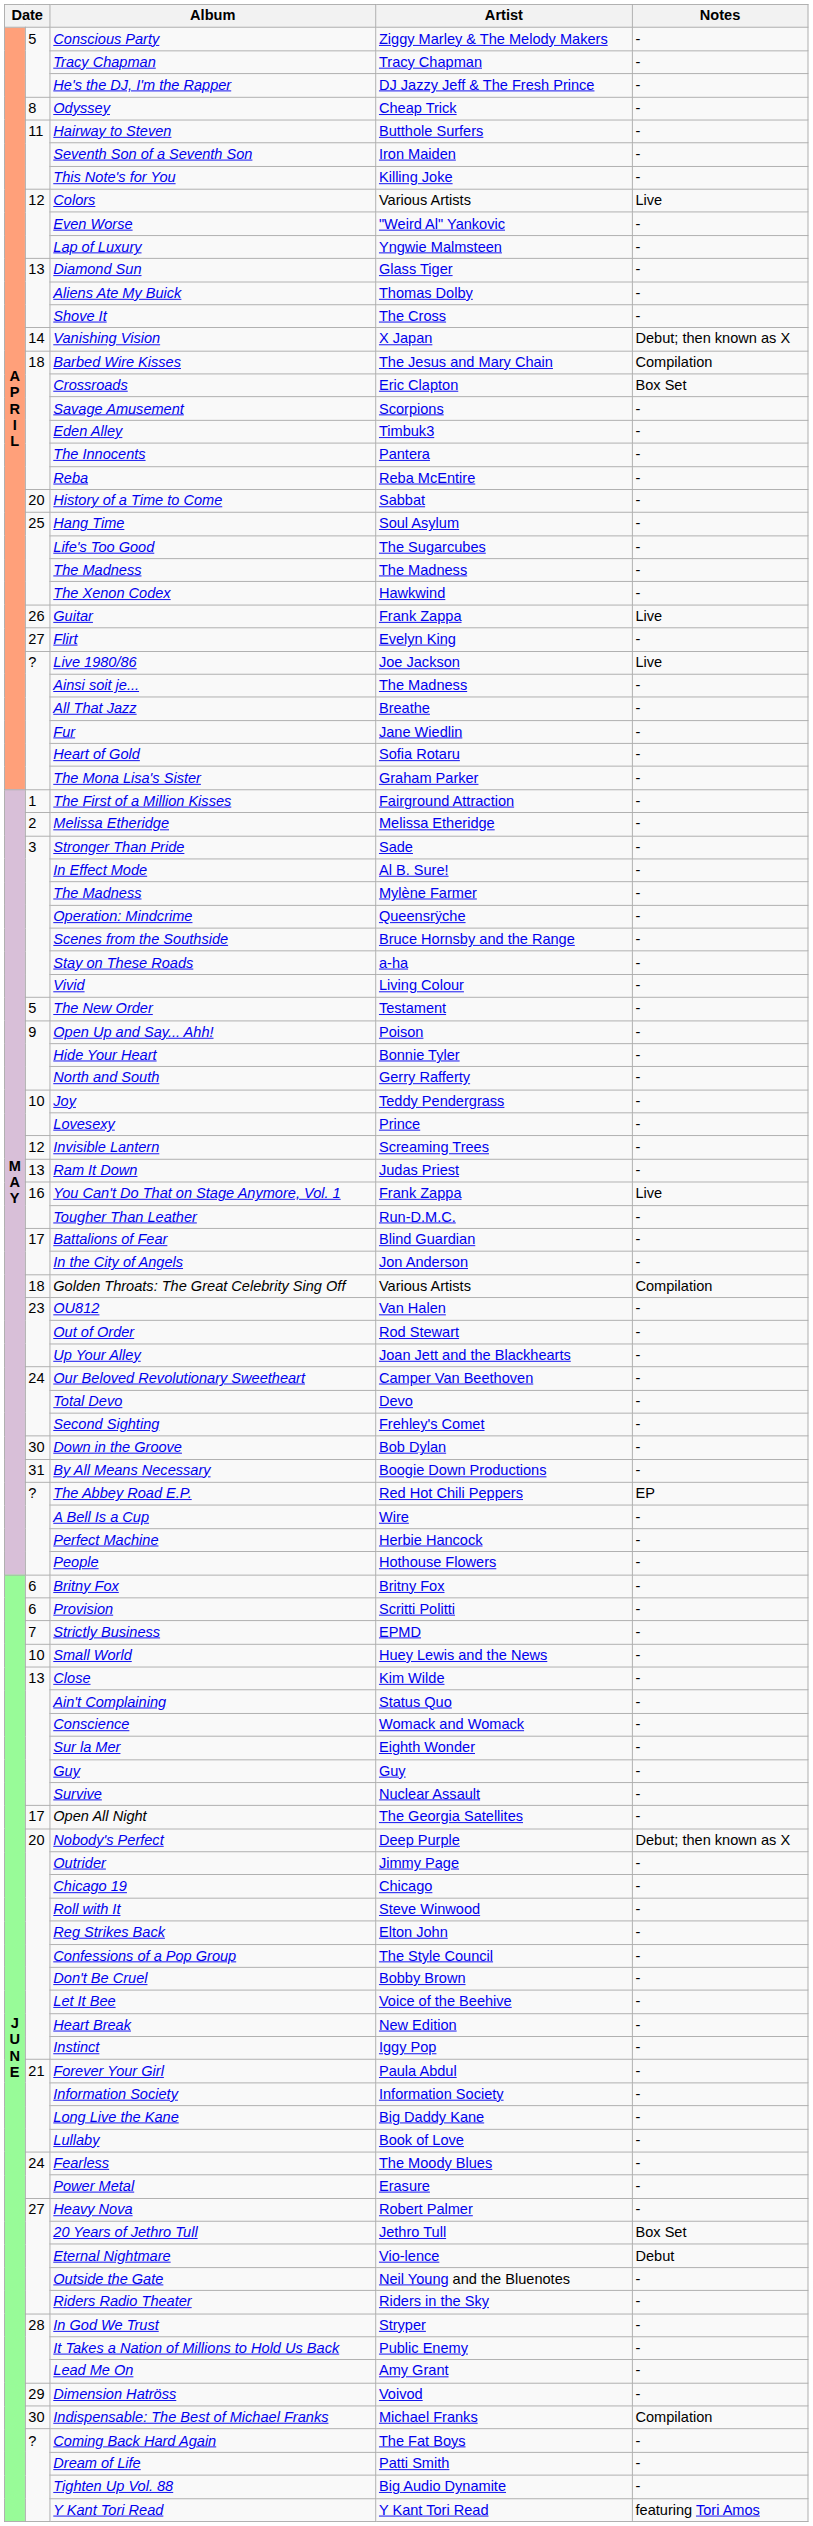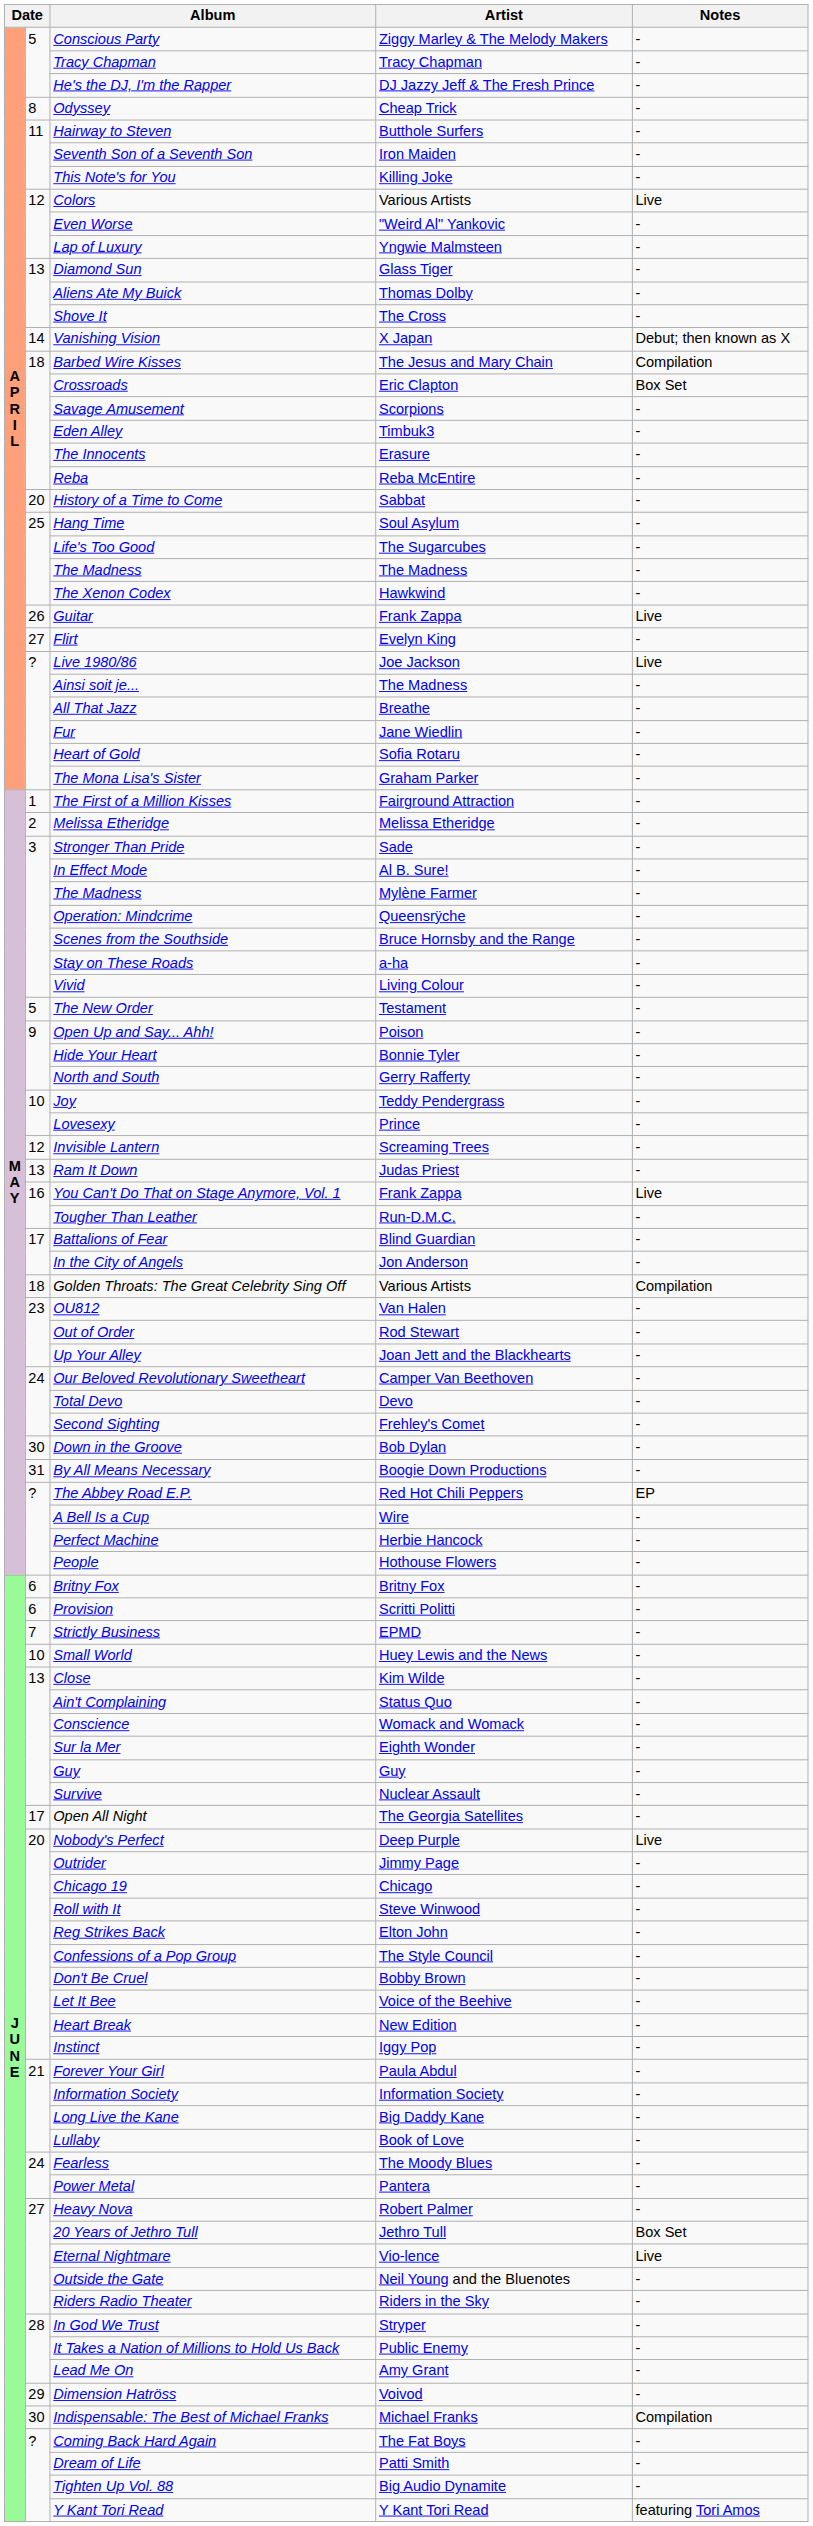The Innocents | Artist: Pantera -> Erasure
Nobody's Perfect | Notes: Debut; then known as X -> Live
Power Metal | Artist: Erasure -> Pantera
Eternal Nightmare | Notes: Debut -> Live
